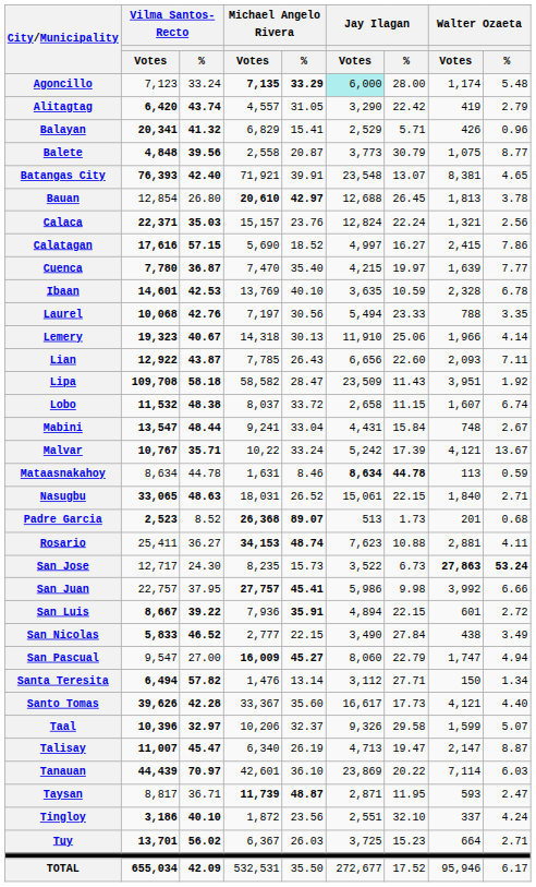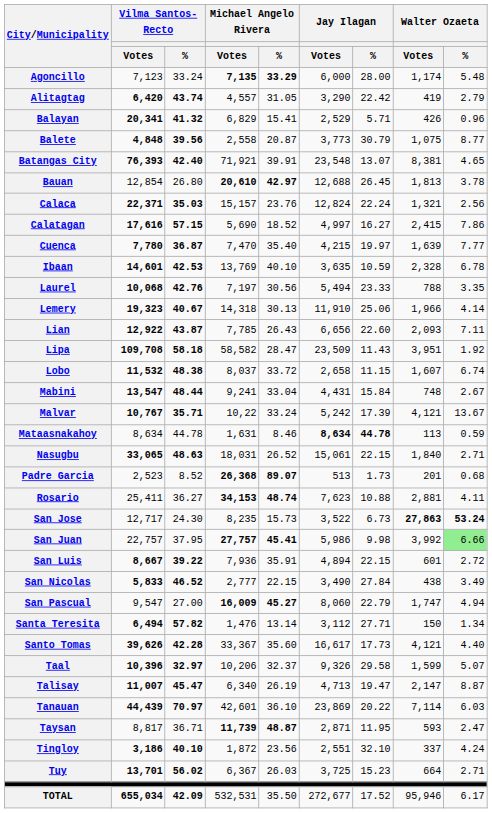Agoncillo | Jay Ilagan / Votes: paleturquoise background -> no background
Padre Garcia | Vilma Santos-Recto / Votes: bold -> normal
San Juan | Walter Ozaeta / %: no background -> lightgreen background
San Luis | Michael Angelo Rivera / %: bold -> normal
